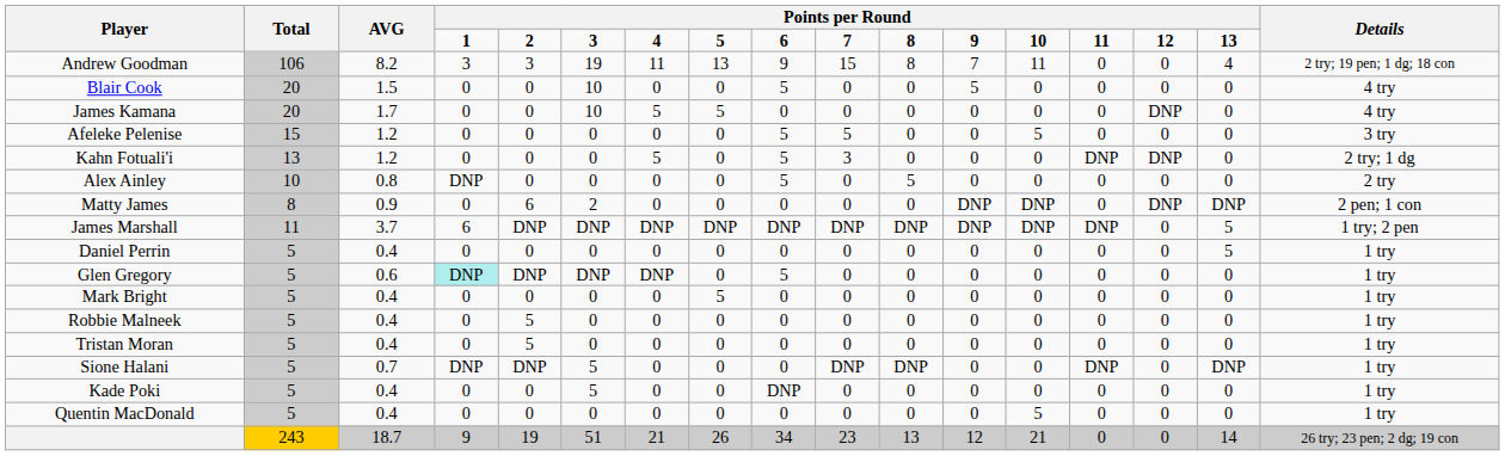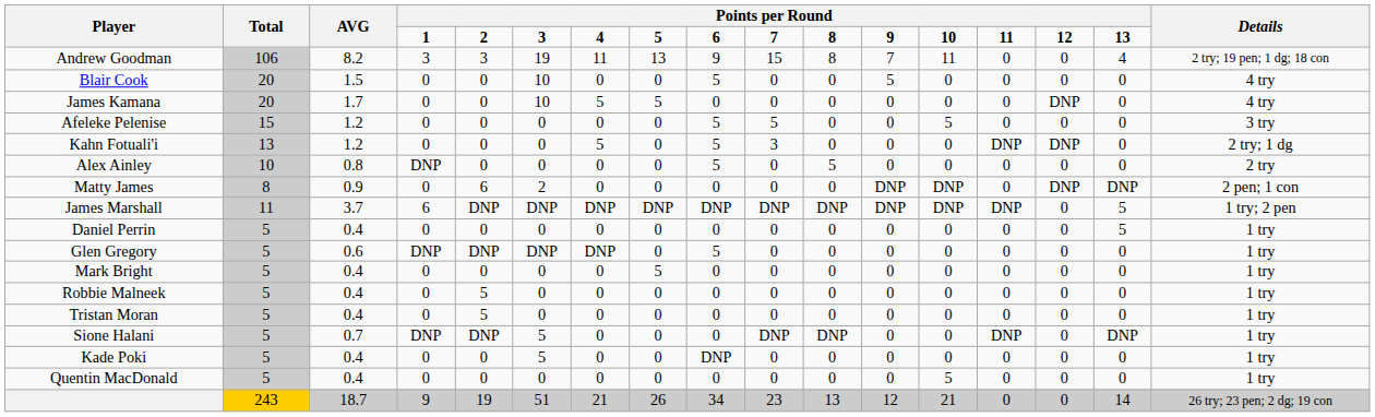Glen Gregory | column 4: paleturquoise background -> no background
